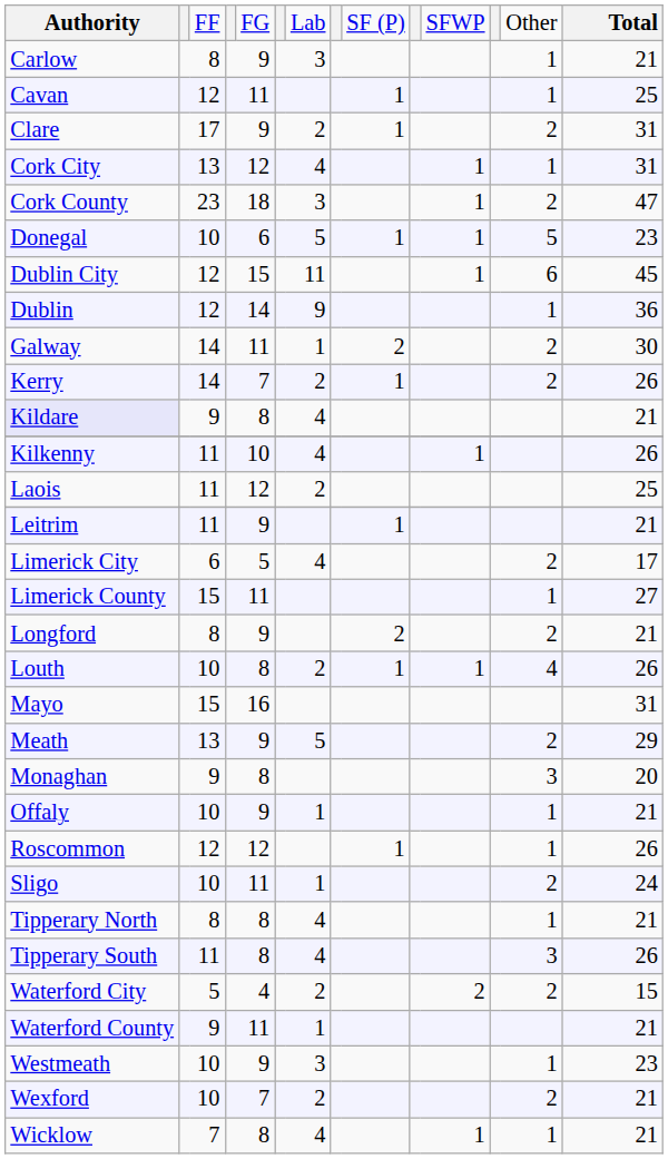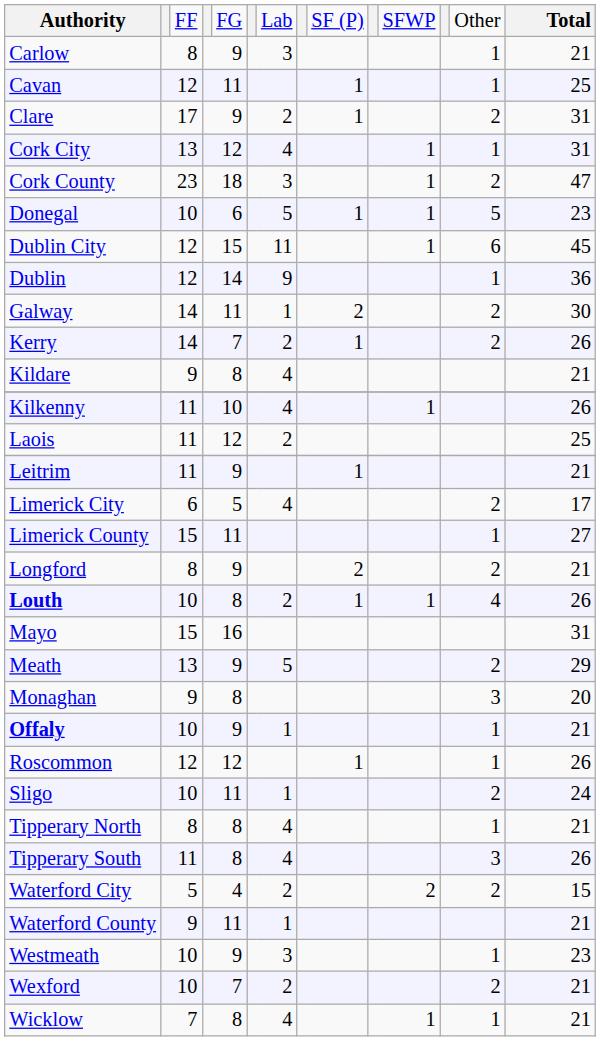Kildare | column 1: lavender background -> no background
Louth | column 1: normal -> bold
Offaly | column 1: normal -> bold
